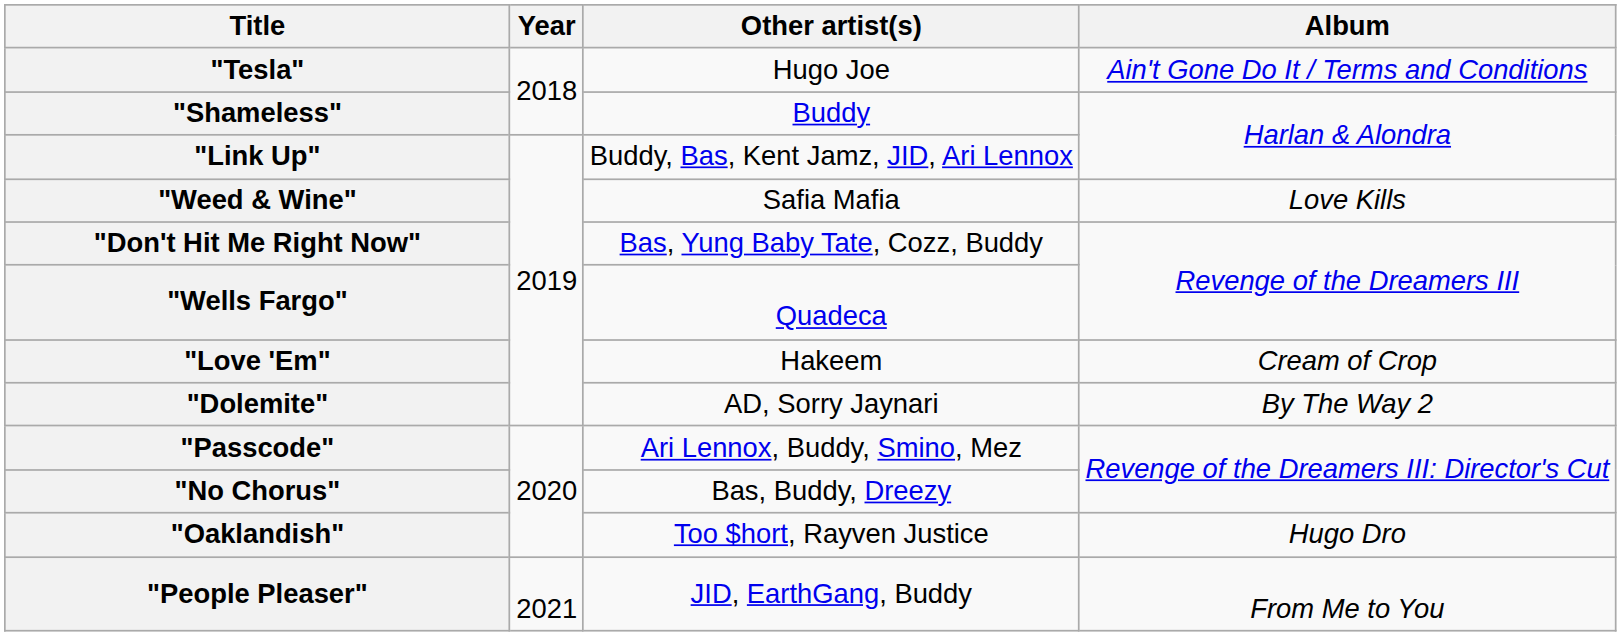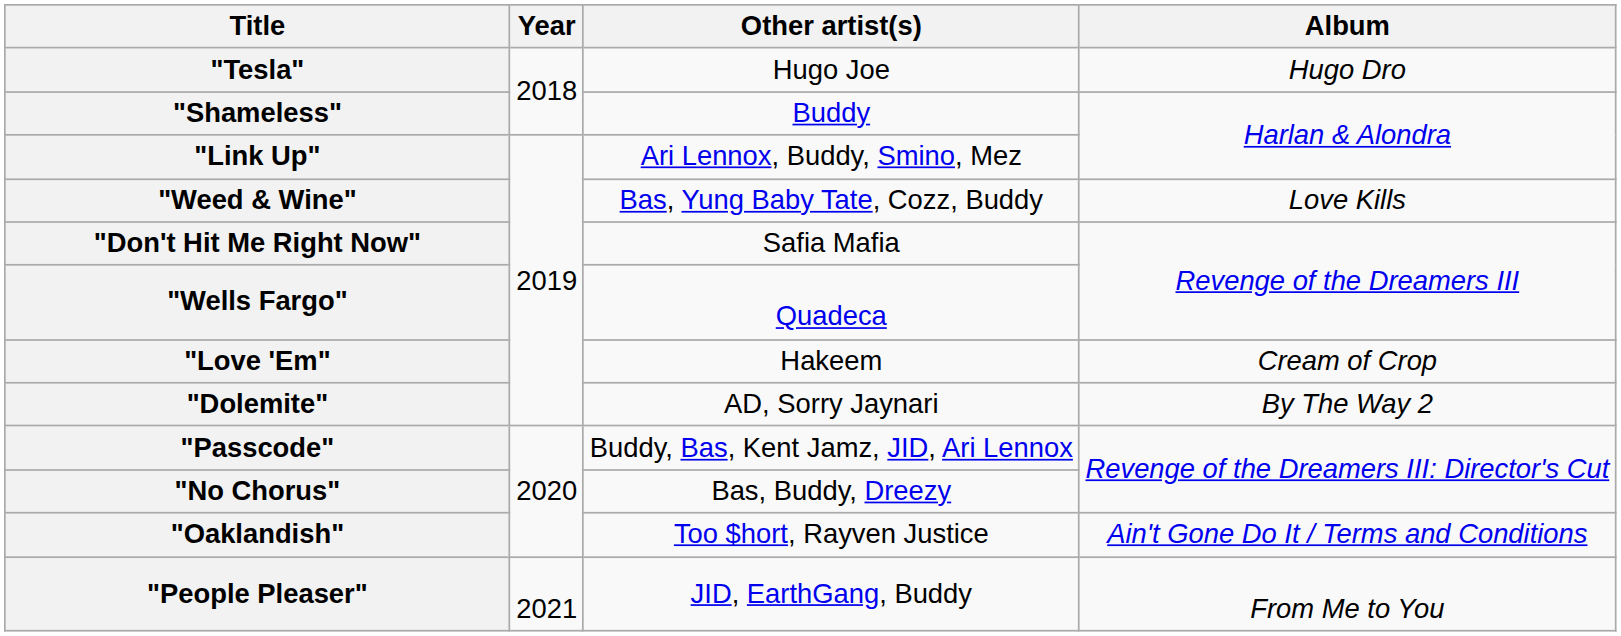"Tesla" | Album: Ain't Gone Do It / Terms and Conditions -> Hugo Dro
"Link Up" | Other artist(s): Buddy, Bas, Kent Jamz, JID, Ari Lennox -> Ari Lennox, Buddy, Smino, Mez
"Weed & Wine" | Other artist(s): Safia Mafia -> Bas, Yung Baby Tate, Cozz, Buddy
"Don't Hit Me Right Now" | Other artist(s): Bas, Yung Baby Tate, Cozz, Buddy -> Safia Mafia
"Passcode" | Other artist(s): Ari Lennox, Buddy, Smino, Mez -> Buddy, Bas, Kent Jamz, JID, Ari Lennox
"Oaklandish" | Album: Hugo Dro -> Ain't Gone Do It / Terms and Conditions
